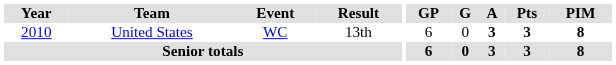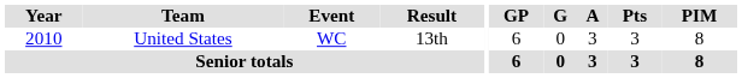United States | A: bold -> normal
United States | Pts: bold -> normal
United States | PIM: bold -> normal
